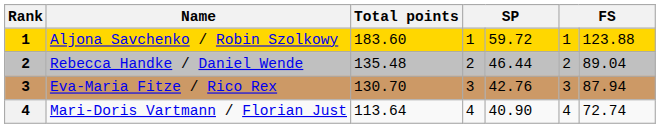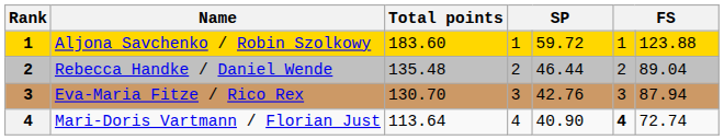Mari-Doris Vartmann / Florian Just | column 6: normal -> bold
